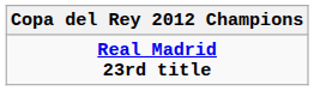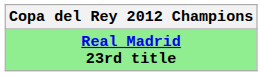row 2 | column 1: no background -> lightgreen background
